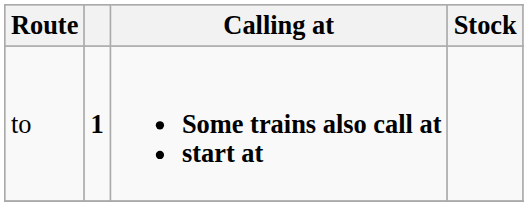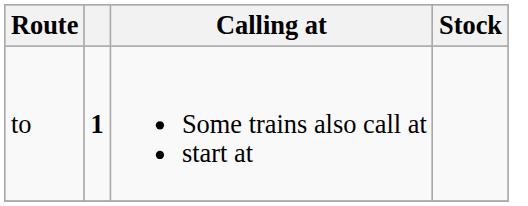to | Calling at: bold -> normal
